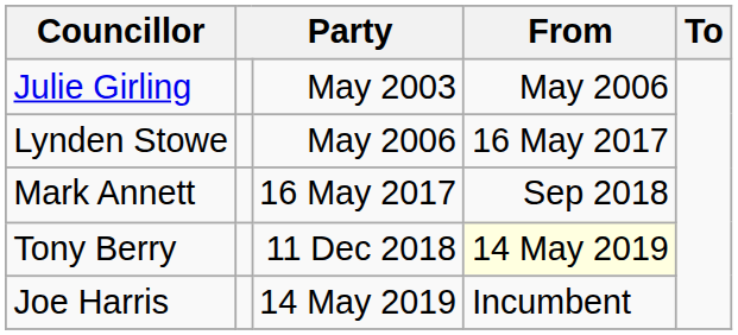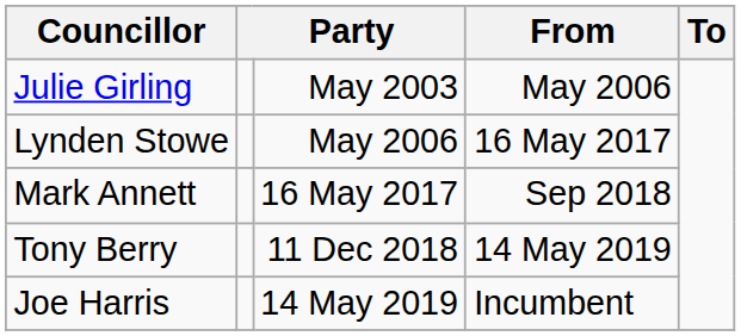Tony Berry | From: lightyellow background -> no background
